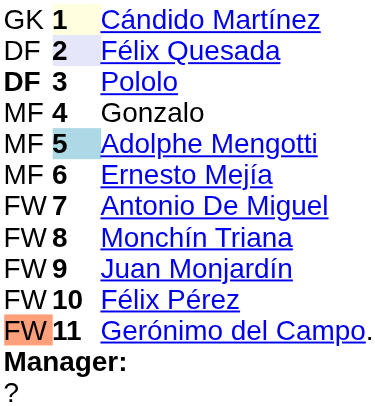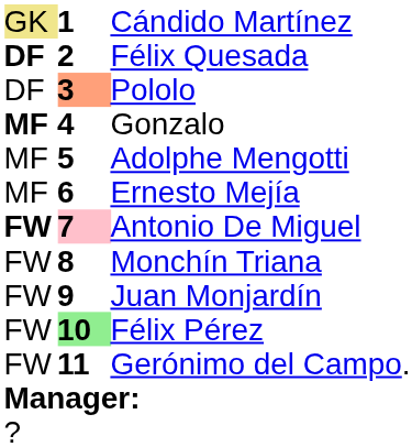Cándido Martínez | column 1: no background -> khaki background
Cándido Martínez | column 2: lightyellow background -> no background
Félix Quesada | column 1: normal -> bold
Félix Quesada | column 2: lavender background -> no background
Pololo | column 1: bold -> normal
Pololo | column 2: no background -> lightsalmon background
Gonzalo | column 1: normal -> bold
Adolphe Mengotti | column 2: lightblue background -> no background
Antonio De Miguel | column 1: normal -> bold
Antonio De Miguel | column 2: no background -> pink background
Félix Pérez | column 2: no background -> lightgreen background
Gerónimo del Campo. | column 1: lightsalmon background -> no background
